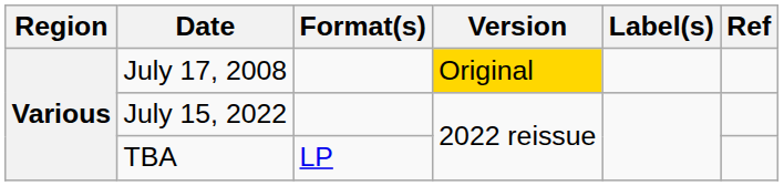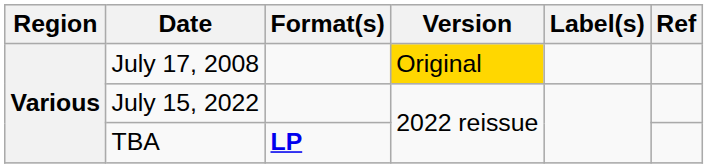TBA | Format(s): normal -> bold
